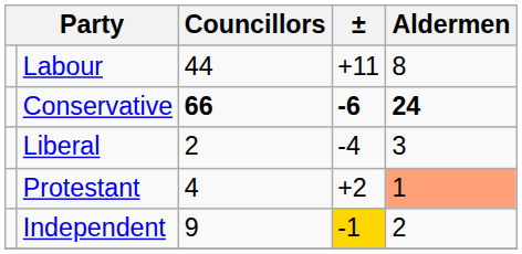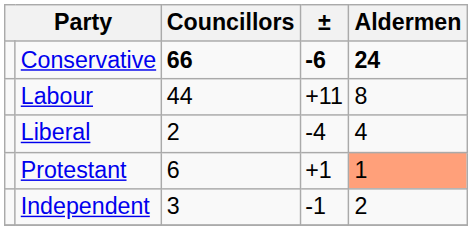rows swapped: Conservative <-> Labour
Liberal | Aldermen: 3 -> 4
Protestant | Councillors: 4 -> 6
Protestant | ±: +2 -> +1
Independent | Councillors: 9 -> 3
Independent | ±: gold background -> no background
